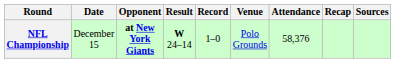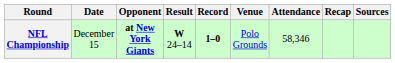NFL Championship | Record: normal -> bold
NFL Championship | Attendance: 58,376 -> 58,346
